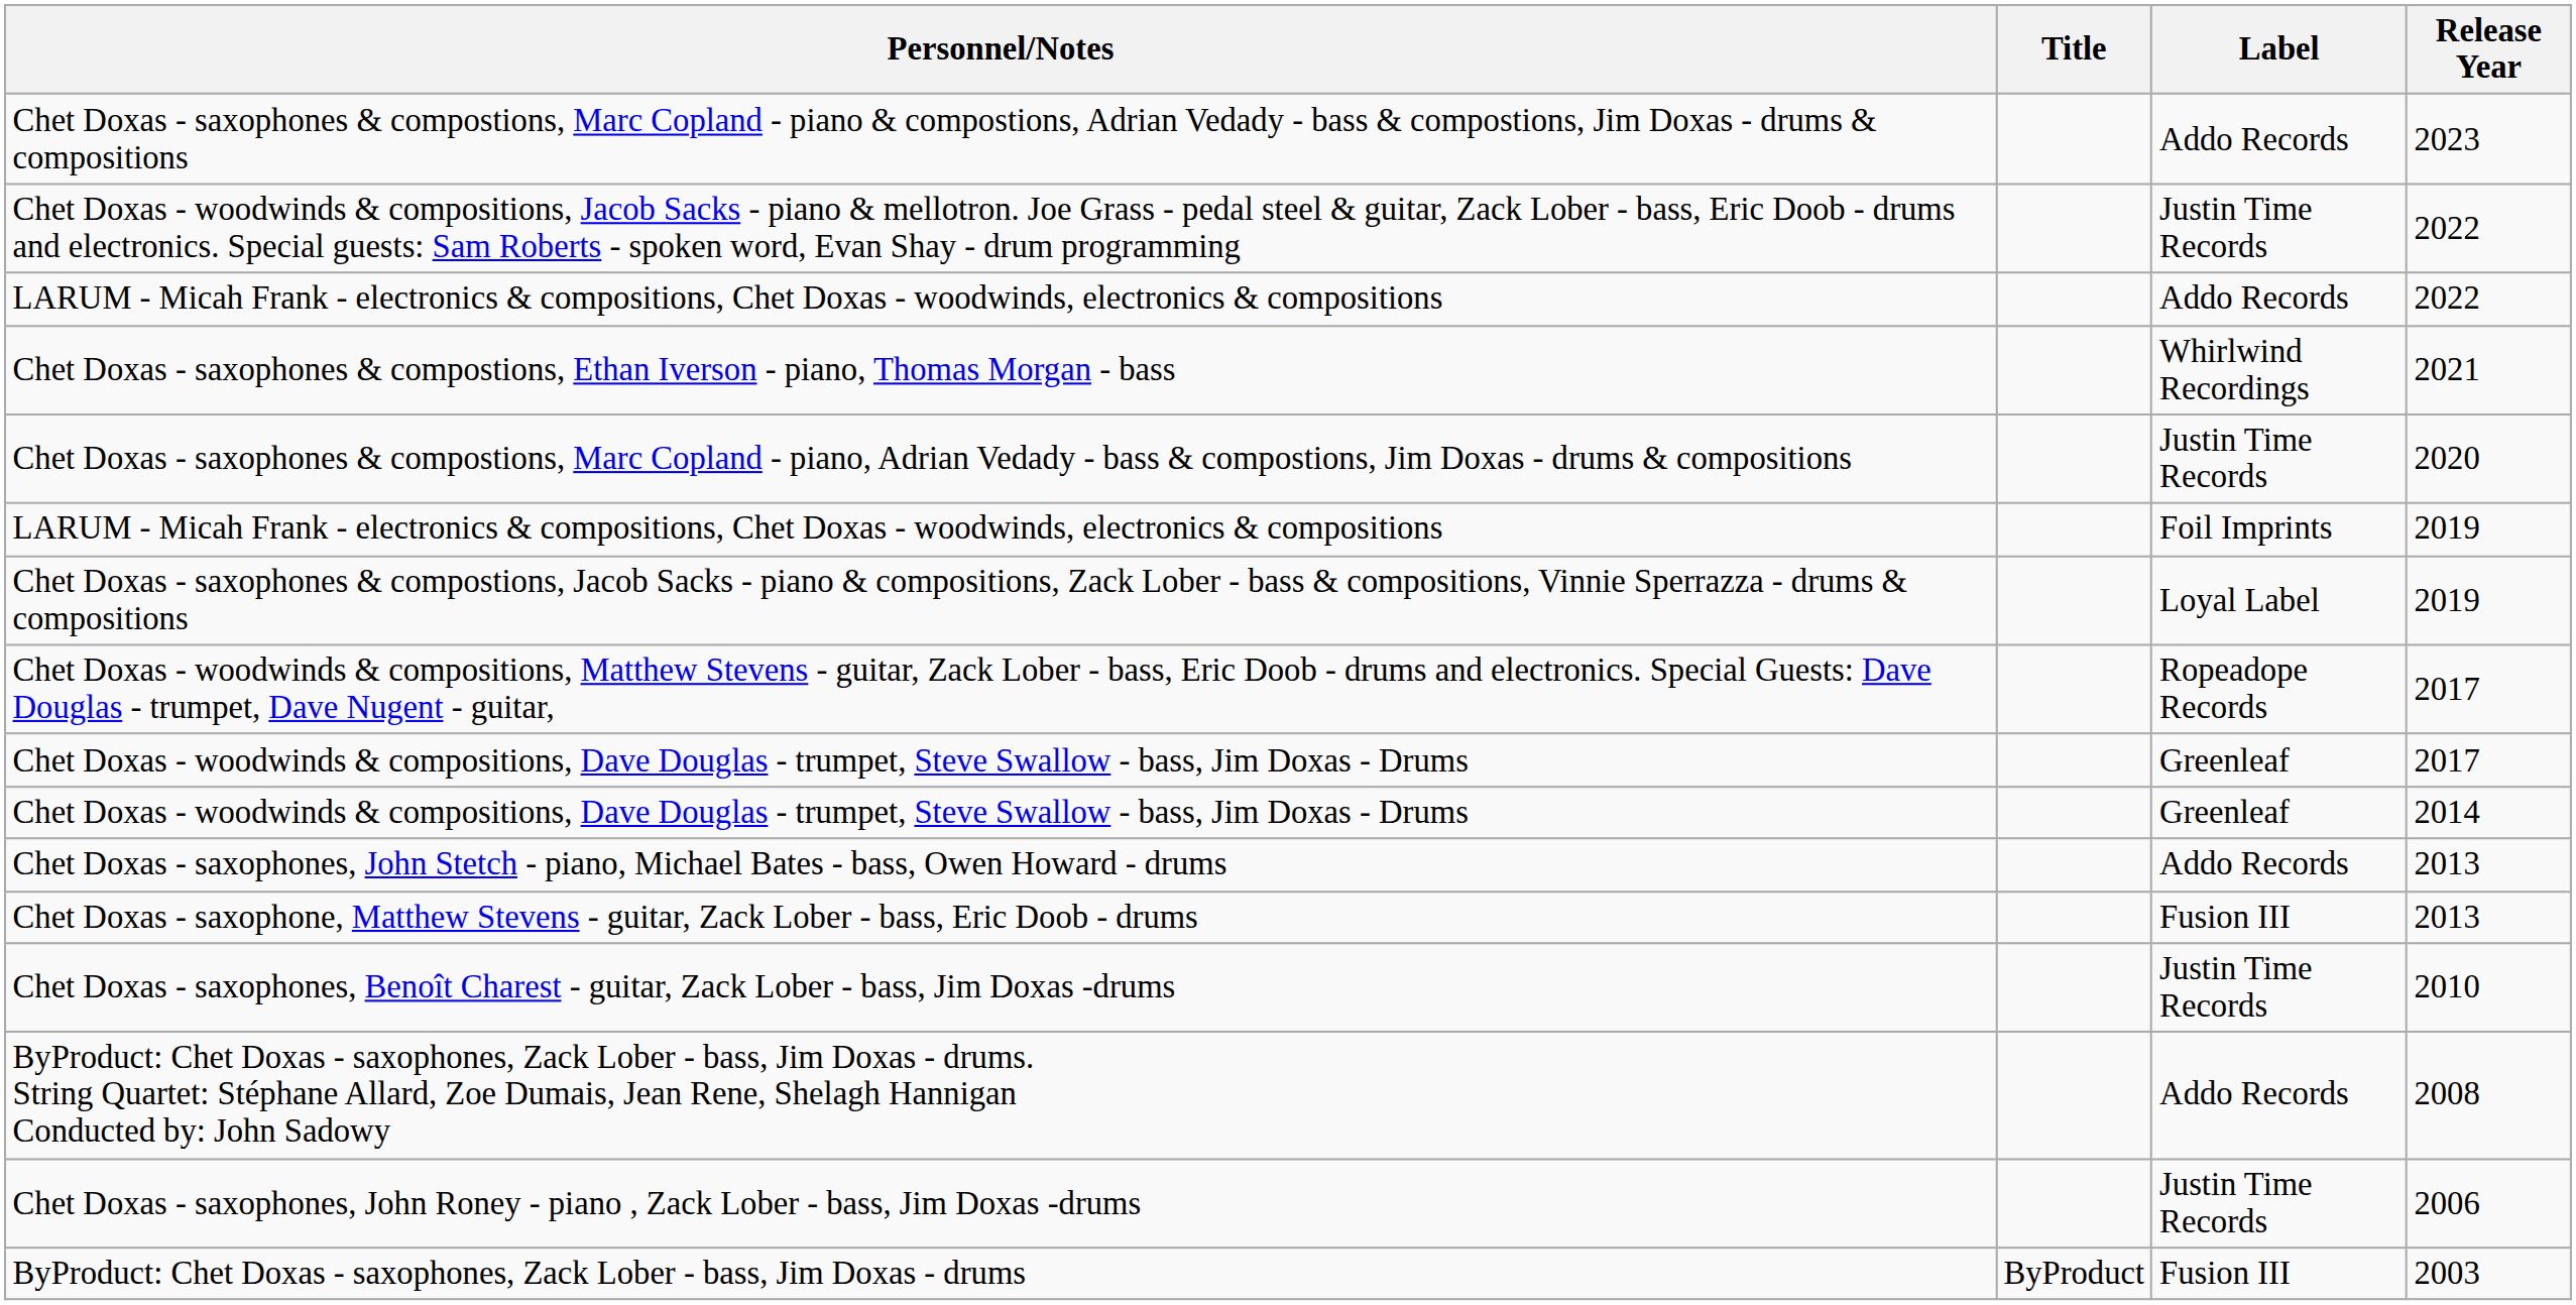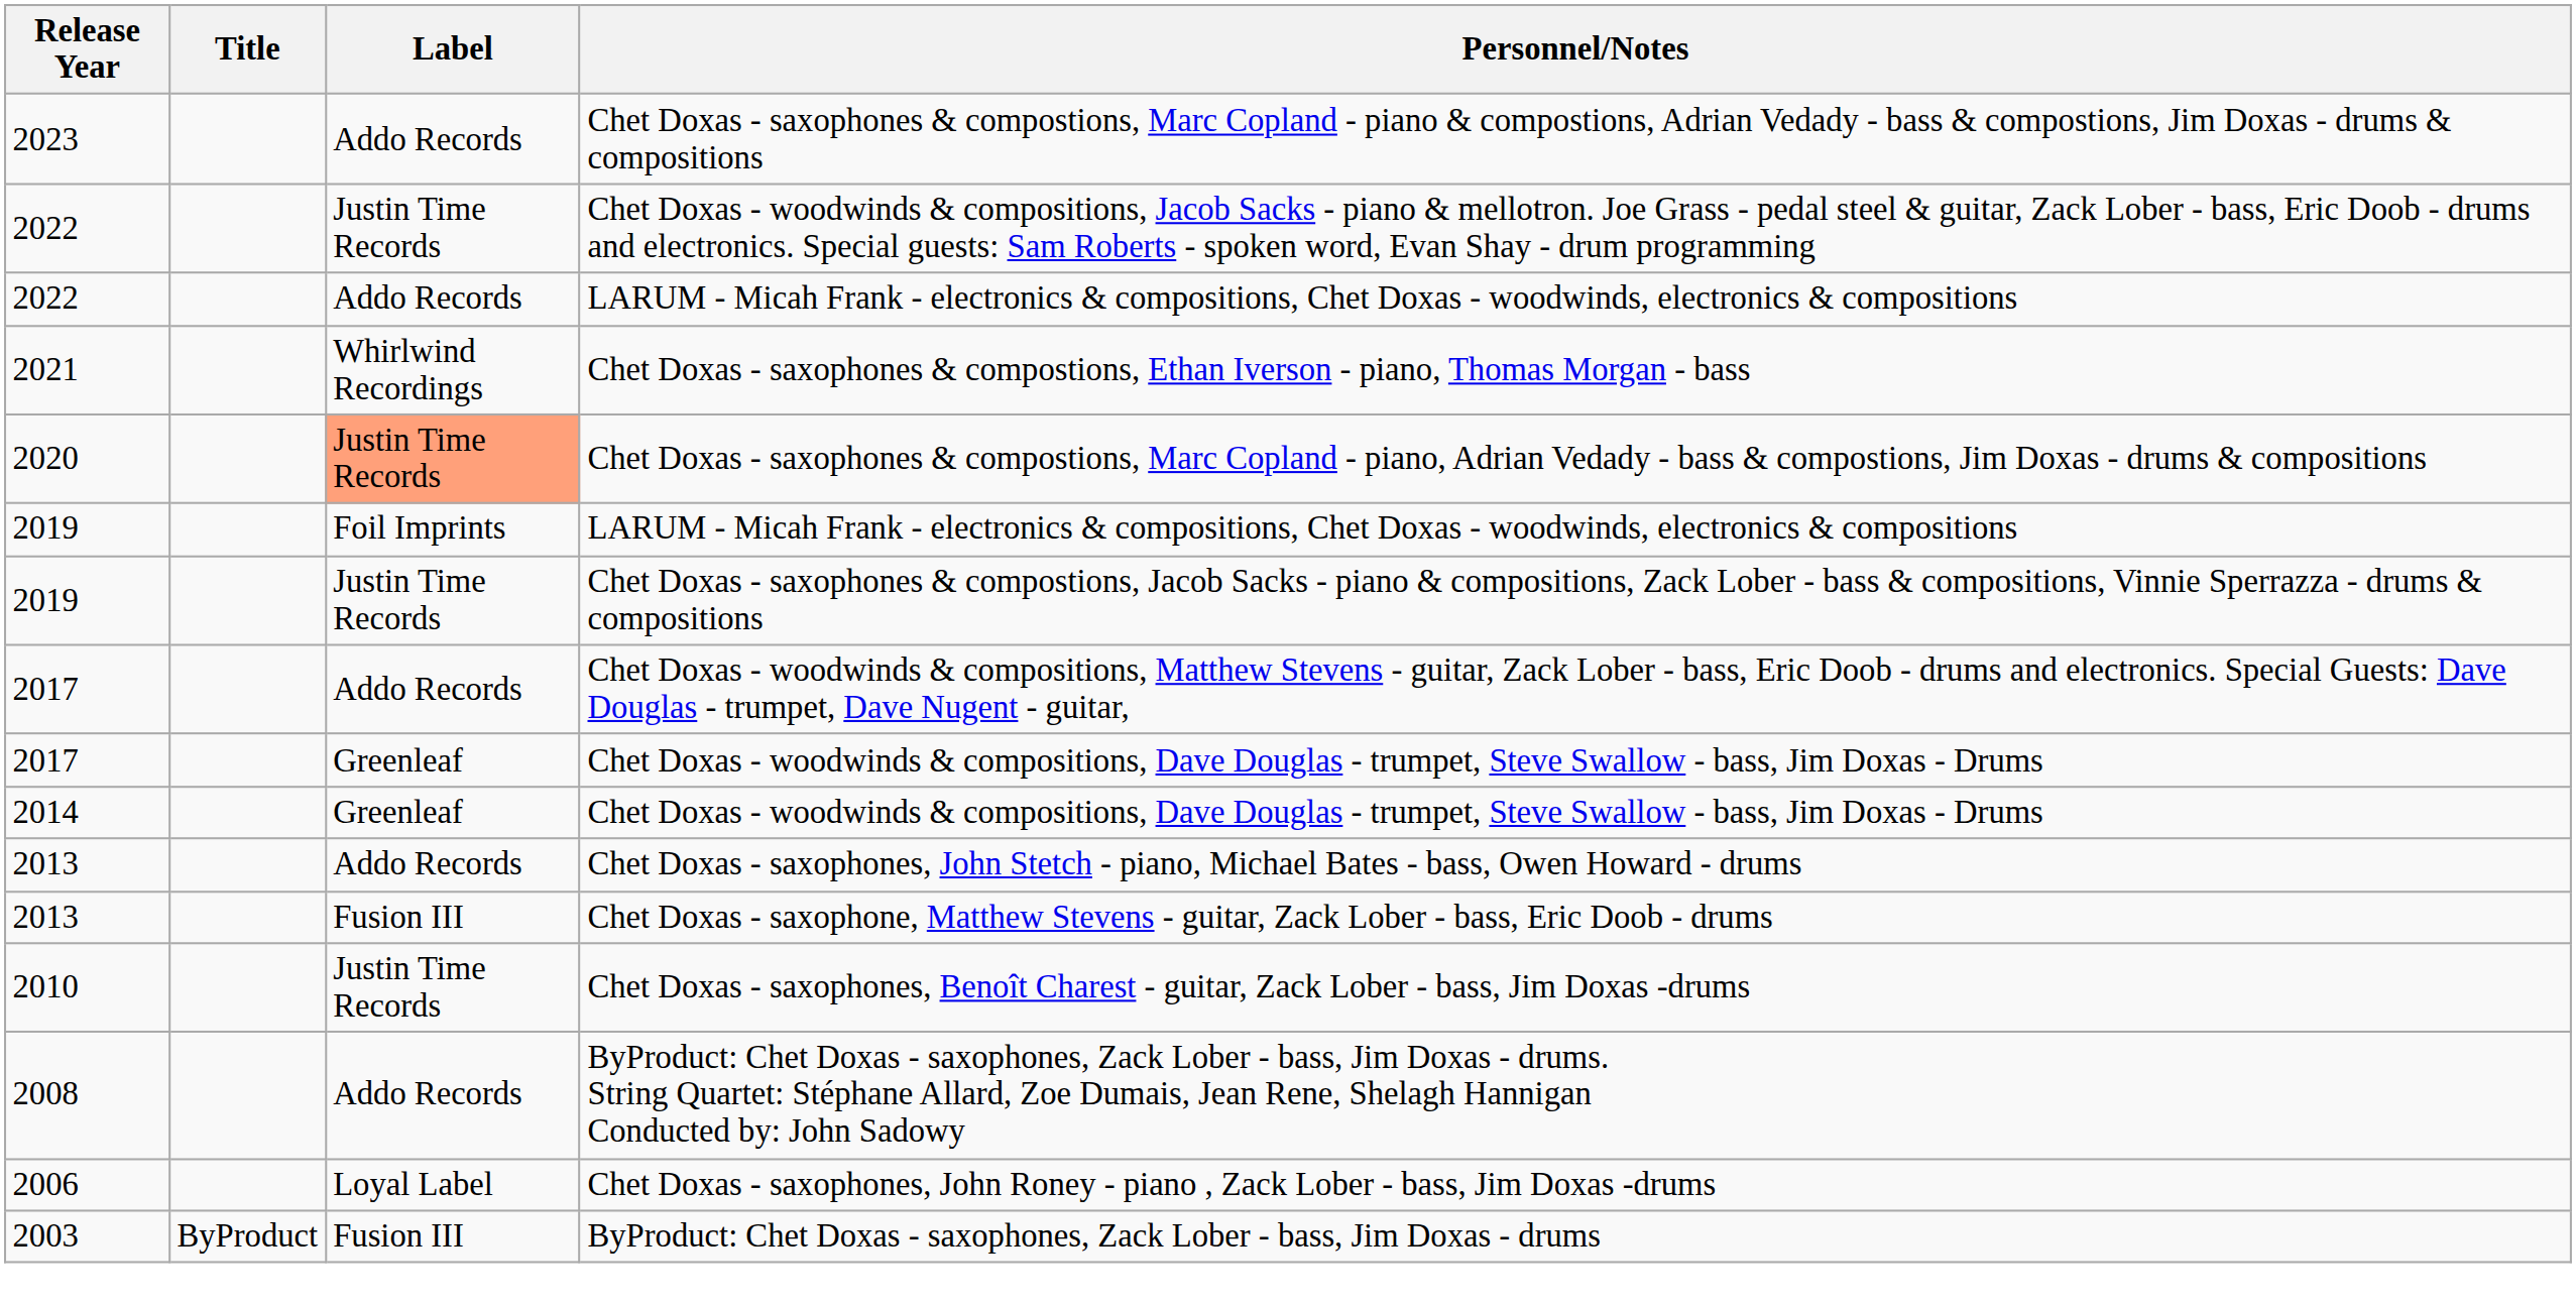columns swapped: Release Year <-> Personnel/Notes
row 6 | Label: no background -> lightsalmon background
row 8 | Label: Loyal Label -> Justin Time Records
row 9 | Label: Ropeadope Records -> Addo Records
row 16 | Label: Justin Time Records -> Loyal Label
